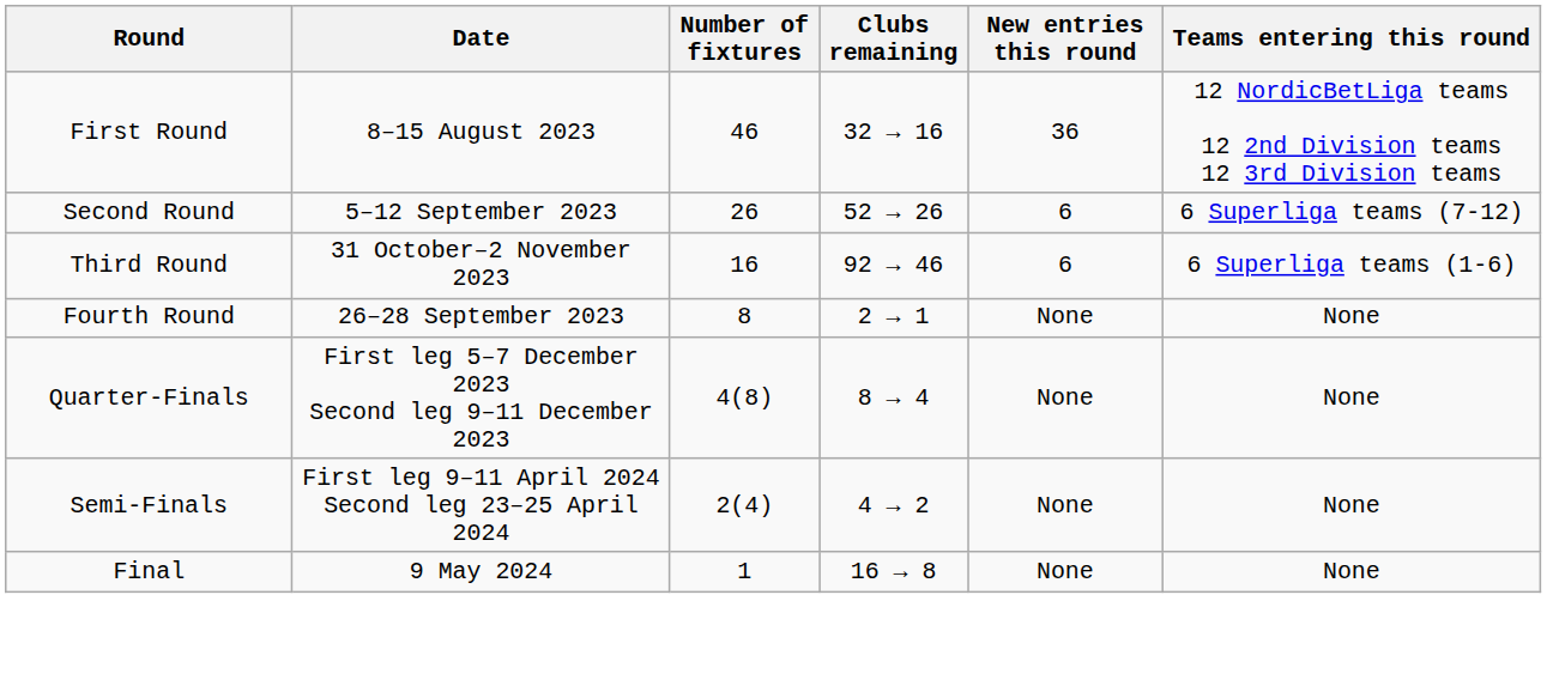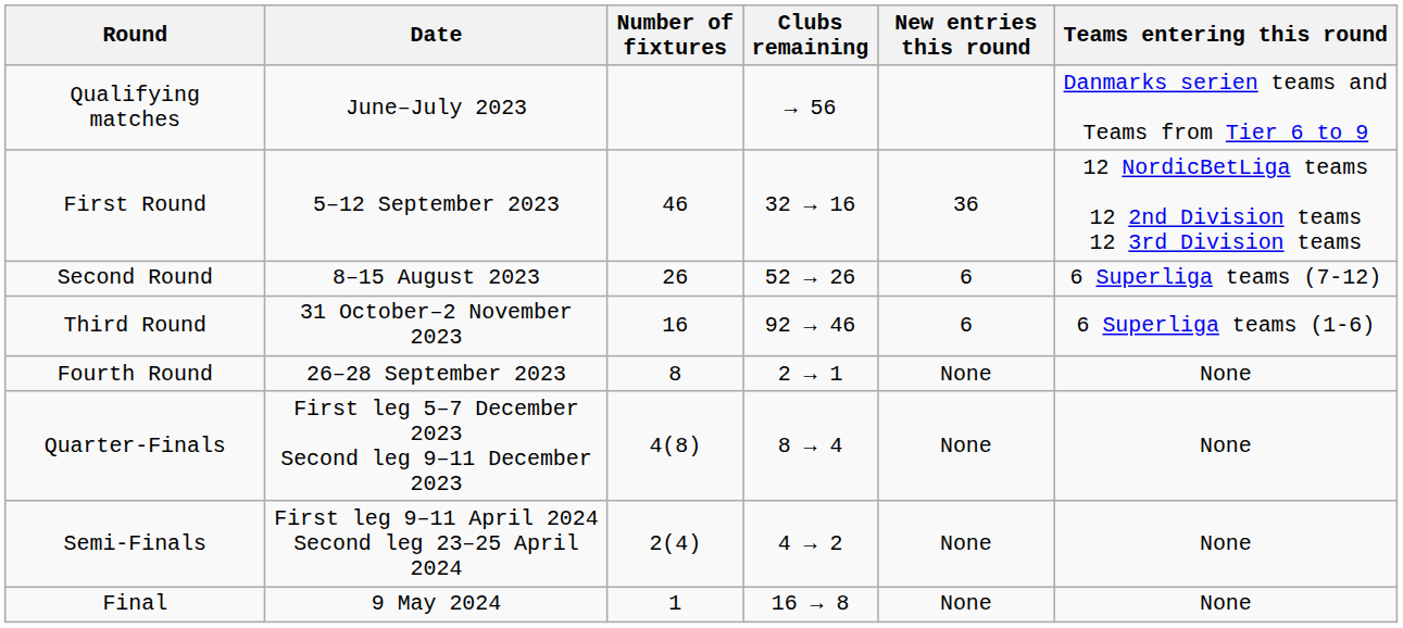+ row: Qualifying matches | June–July 2023 | → 56 | Danmarks serien teams and Teams from Tier 6 to 9
First Round | Date: 8–15 August 2023 -> 5–12 September 2023
Second Round | Date: 5–12 September 2023 -> 8–15 August 2023
